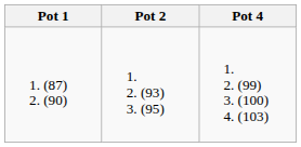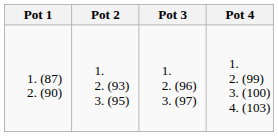+ column: Pot 3 | (96) (97)
